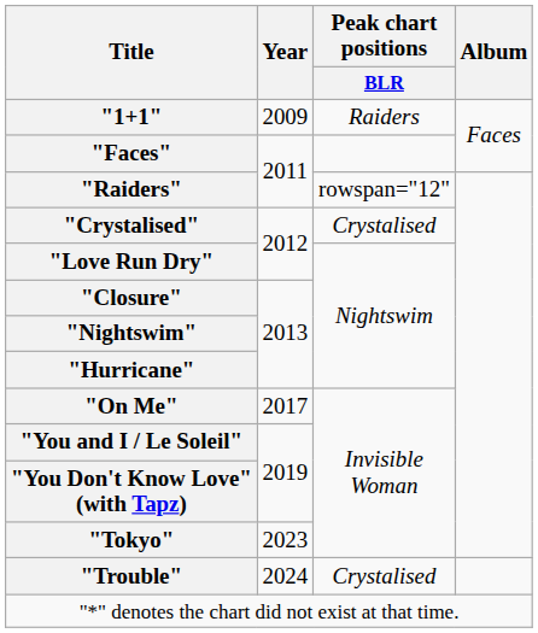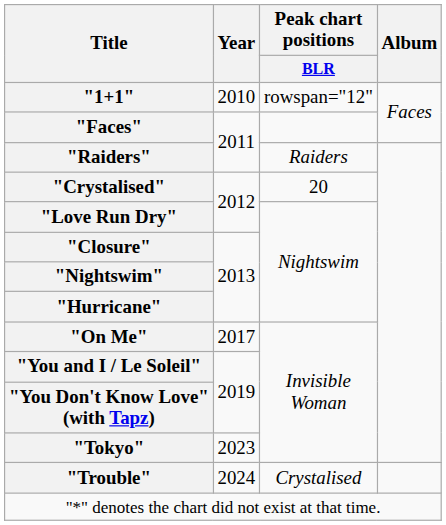"1+1" | Year: 2009 -> 2010
"1+1" | Peak chart positions / BLR: Raiders -> rowspan="12"
"Raiders" | Peak chart positions / BLR: rowspan="12" -> Raiders
"Crystalised" | Peak chart positions / BLR: Crystalised -> 20
